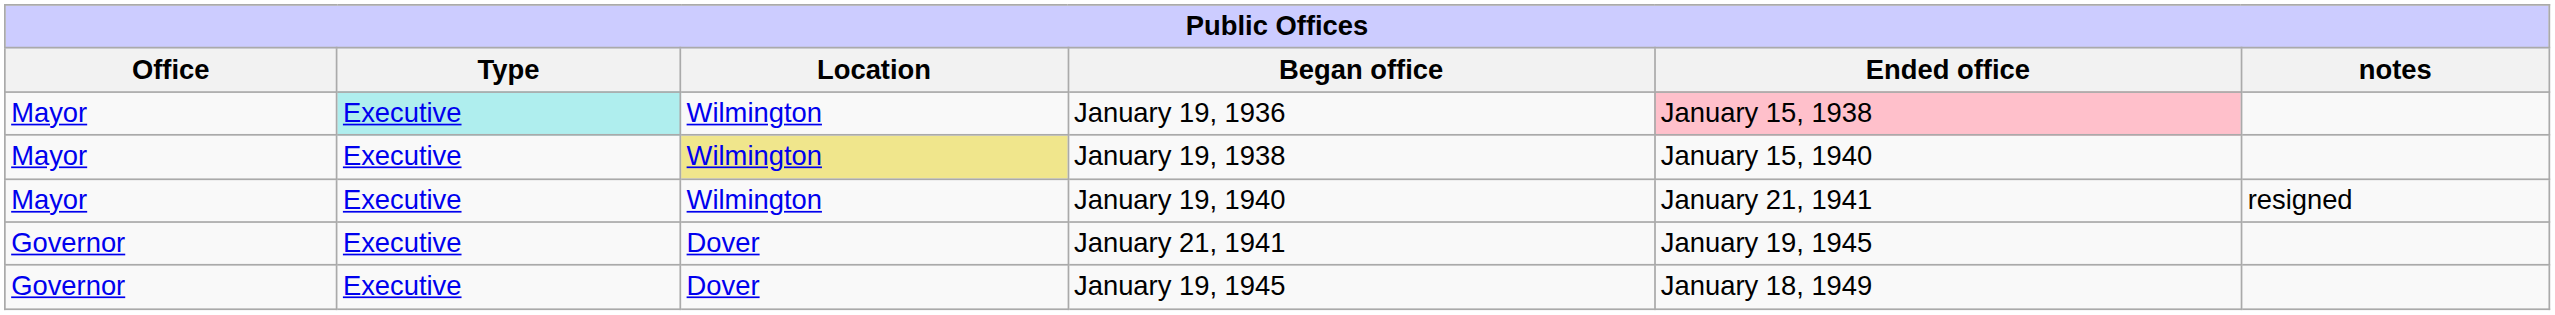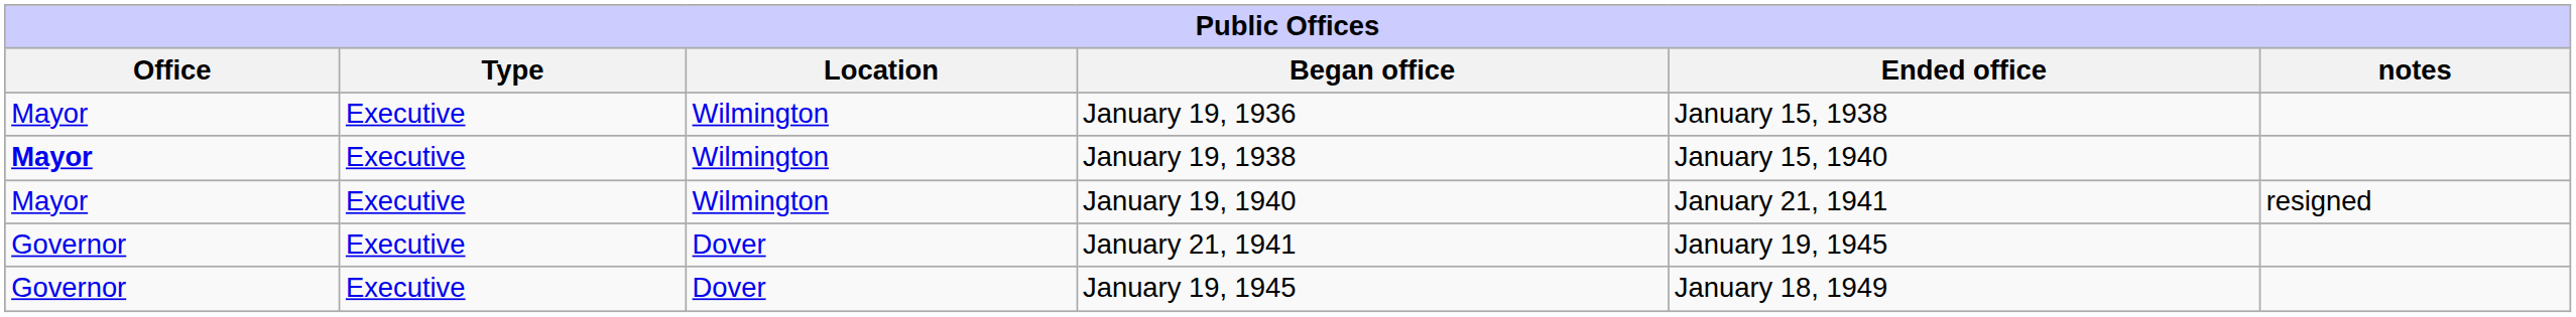January 19, 1936 | Type: paleturquoise background -> no background
January 19, 1936 | Ended office: pink background -> no background
January 19, 1938 | Office: normal -> bold
January 19, 1938 | Location: khaki background -> no background
